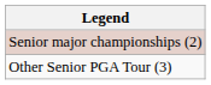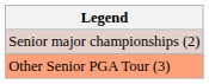row 3 | column 1: no background -> lightsalmon background
